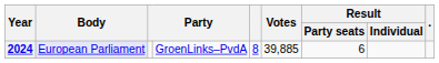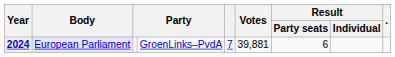2024 | column 5: 8 -> 7
2024 | Votes: 39,885 -> 39,881
